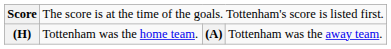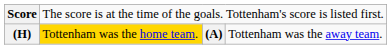(H) | column 2: no background -> gold background
